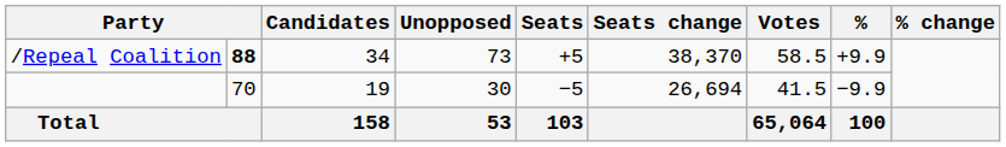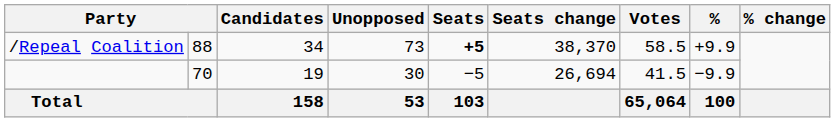/Repeal Coalition | column 2: bold -> normal
/Repeal Coalition | Seats: normal -> bold
